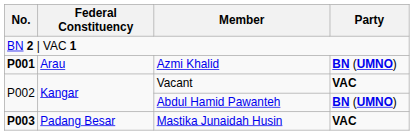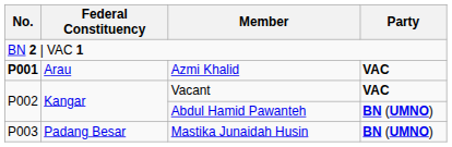Azmi Khalid | Party: BN (UMNO) -> VAC
Mastika Junaidah Husin | No.: bold -> normal
Mastika Junaidah Husin | Party: VAC -> BN (UMNO)
